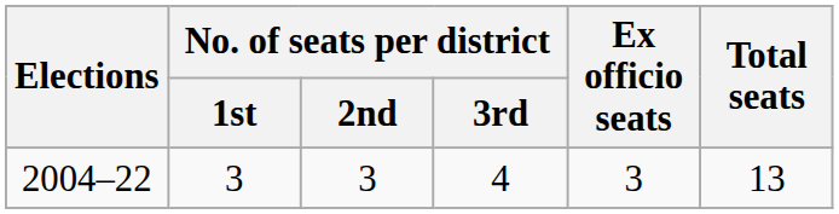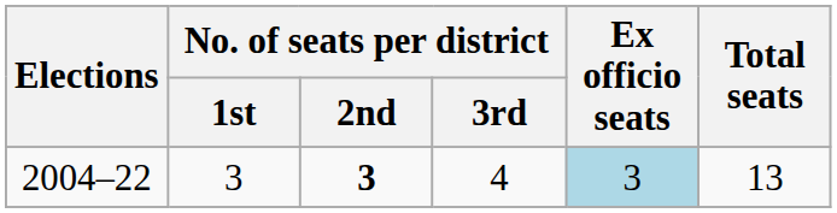2004–22 | No. of seats per district / 2nd: normal -> bold
2004–22 | Ex officio seats: no background -> lightblue background
